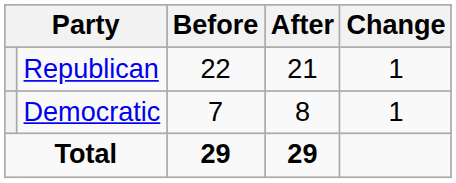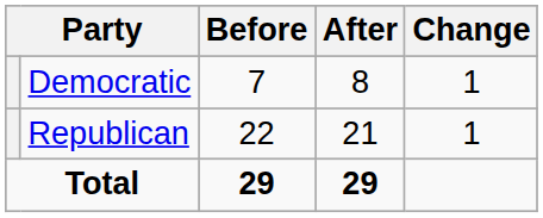rows swapped: Republican <-> Democratic
